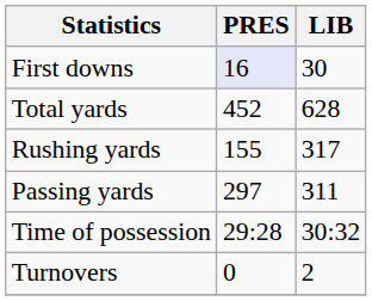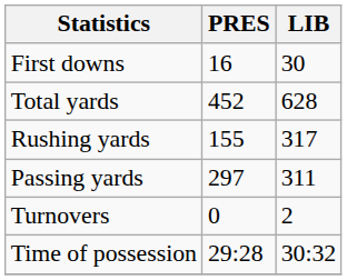First downs | PRES: lavender background -> no background
rows swapped: Turnovers <-> Time of possession
